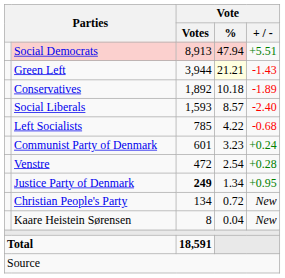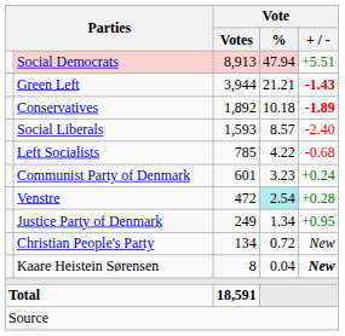Green Left | Vote / %: lightyellow background -> no background
Green Left | Vote / + / -: normal -> bold
Conservatives | Vote / + / -: normal -> bold
Venstre | Vote / %: no background -> paleturquoise background
Justice Party of Denmark | Vote / Votes: bold -> normal
Kaare Heistein Sørensen | Vote / + / -: normal -> bold
